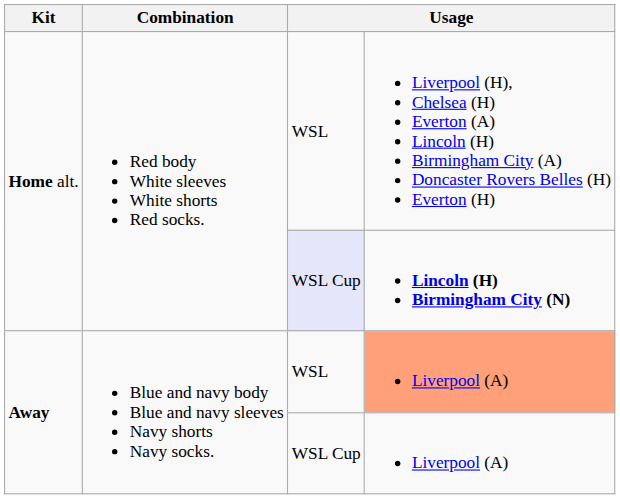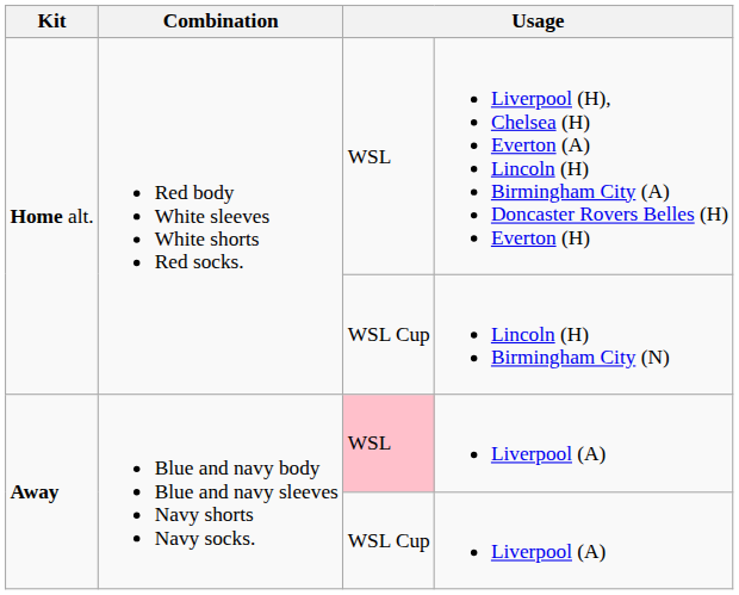Lincoln (H) Birmingham City (N) | column 3: lavender background -> no background
Lincoln (H) Birmingham City (N) | column 4: bold -> normal
WSL / Liverpool (A) | column 3: no background -> pink background
WSL / Liverpool (A) | column 4: lightsalmon background -> no background
